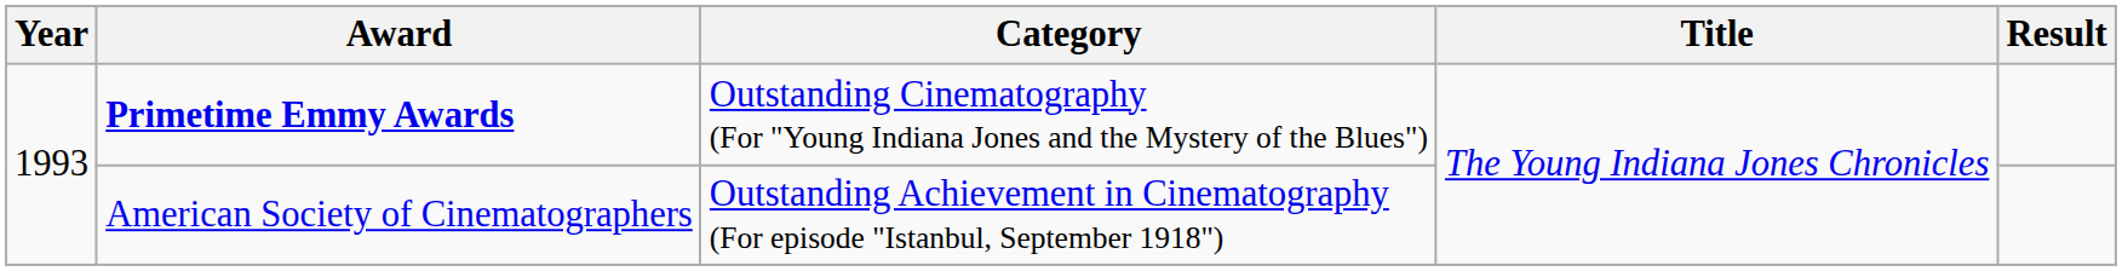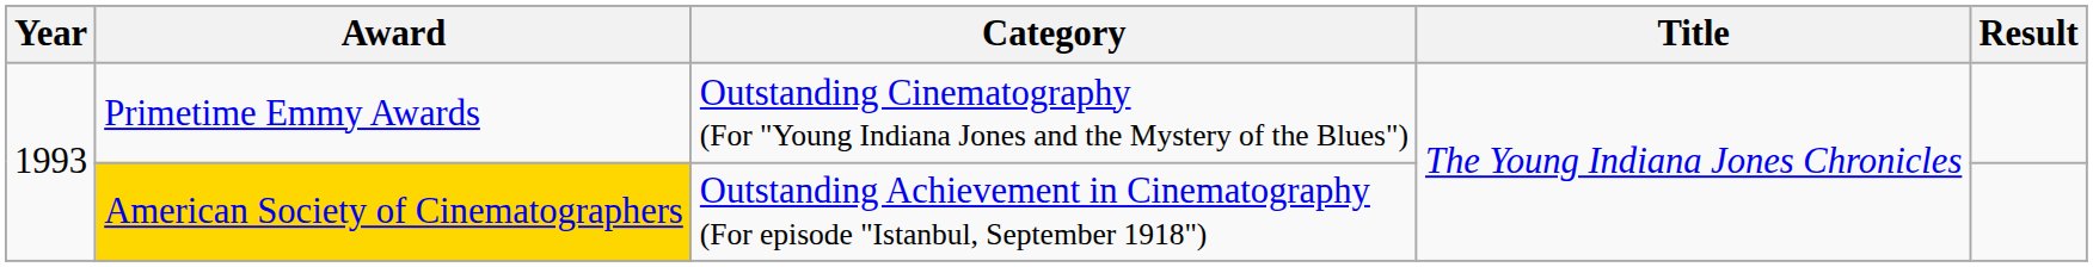Primetime Emmy Awards | Award: bold -> normal
American Society of Cinematographers | Award: no background -> gold background
